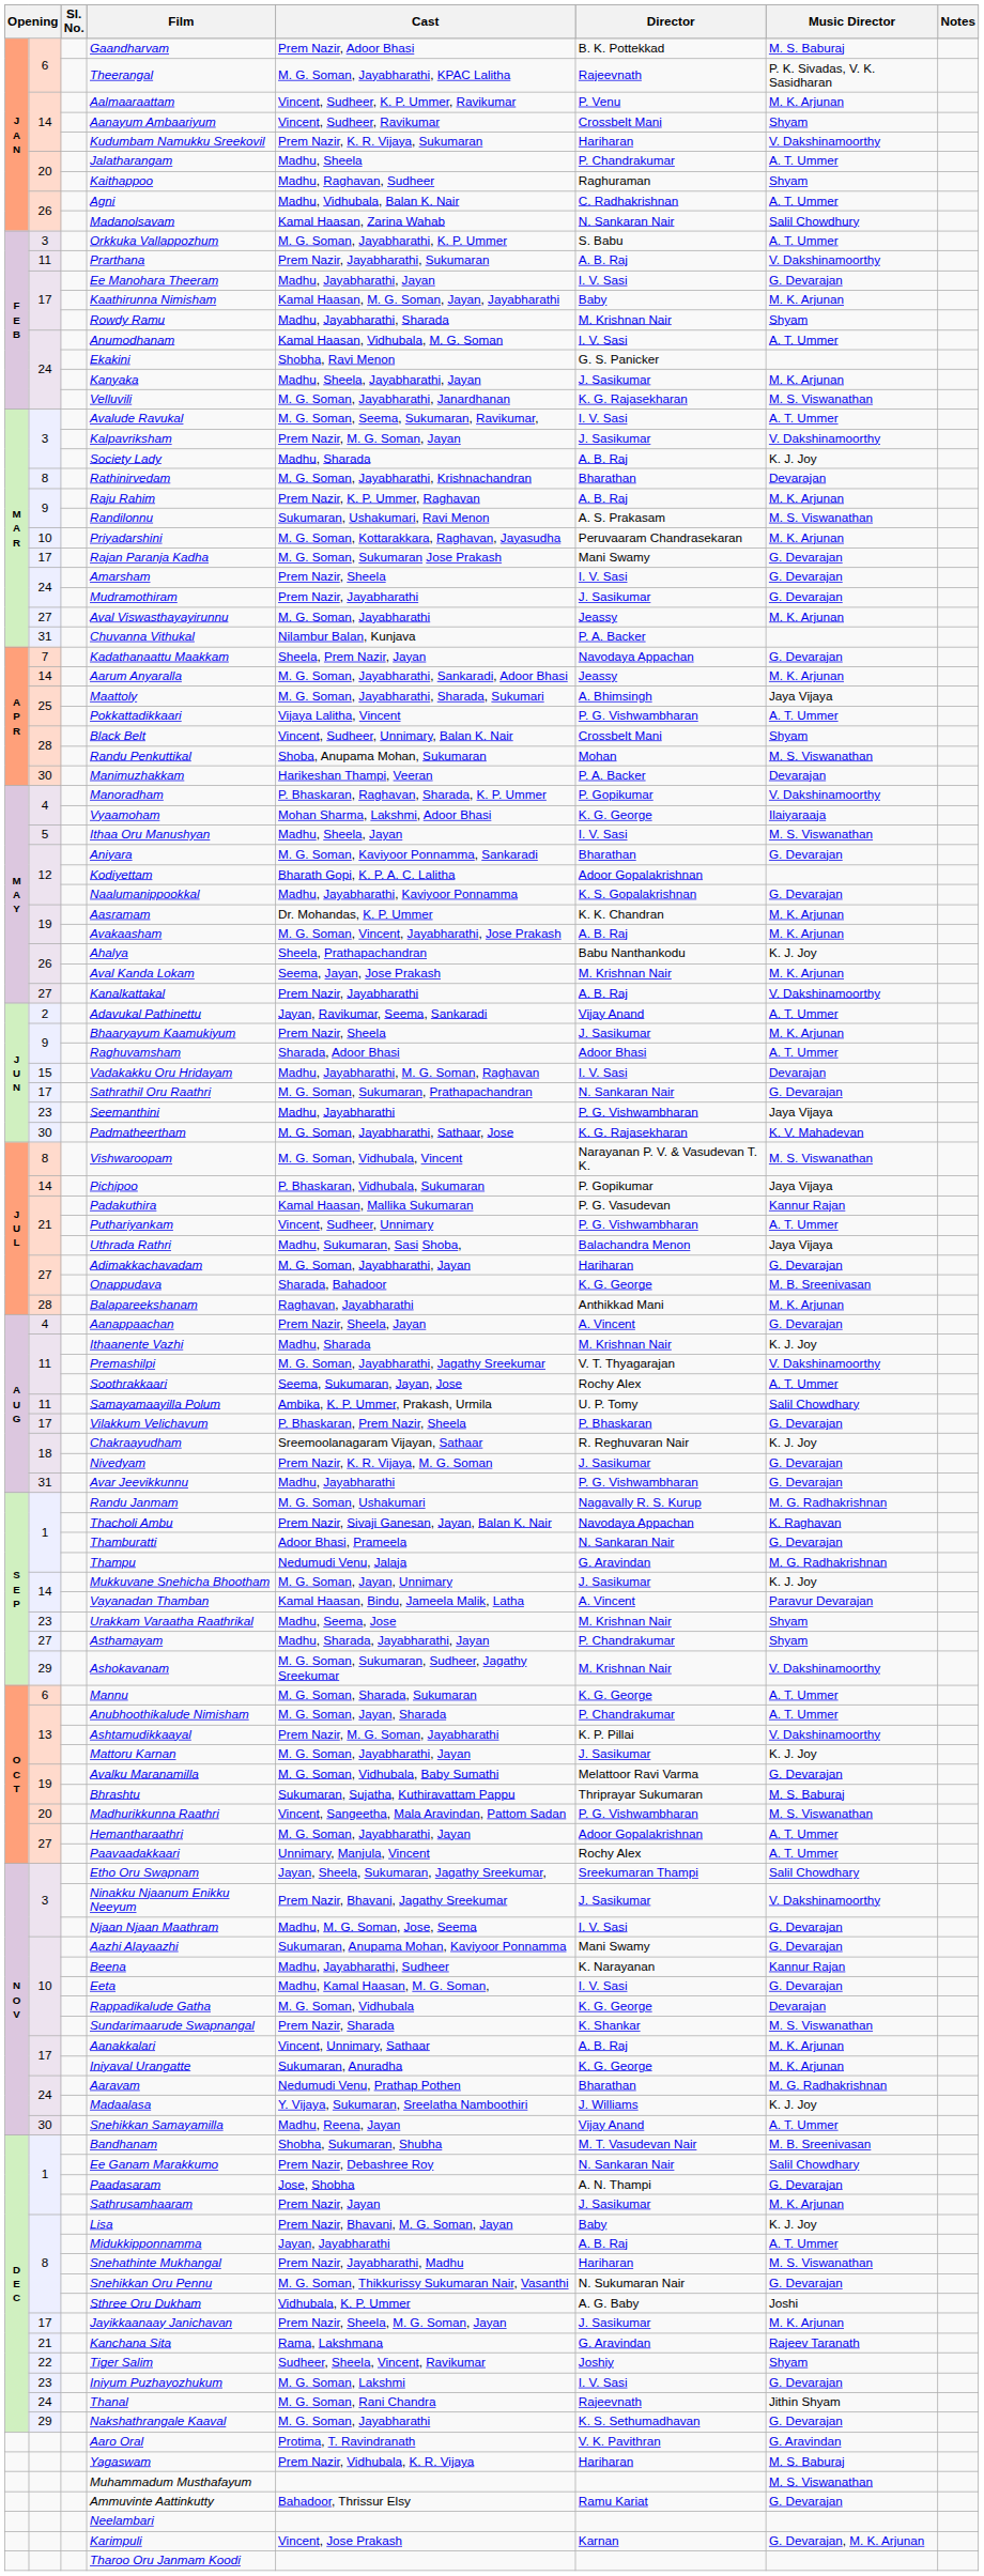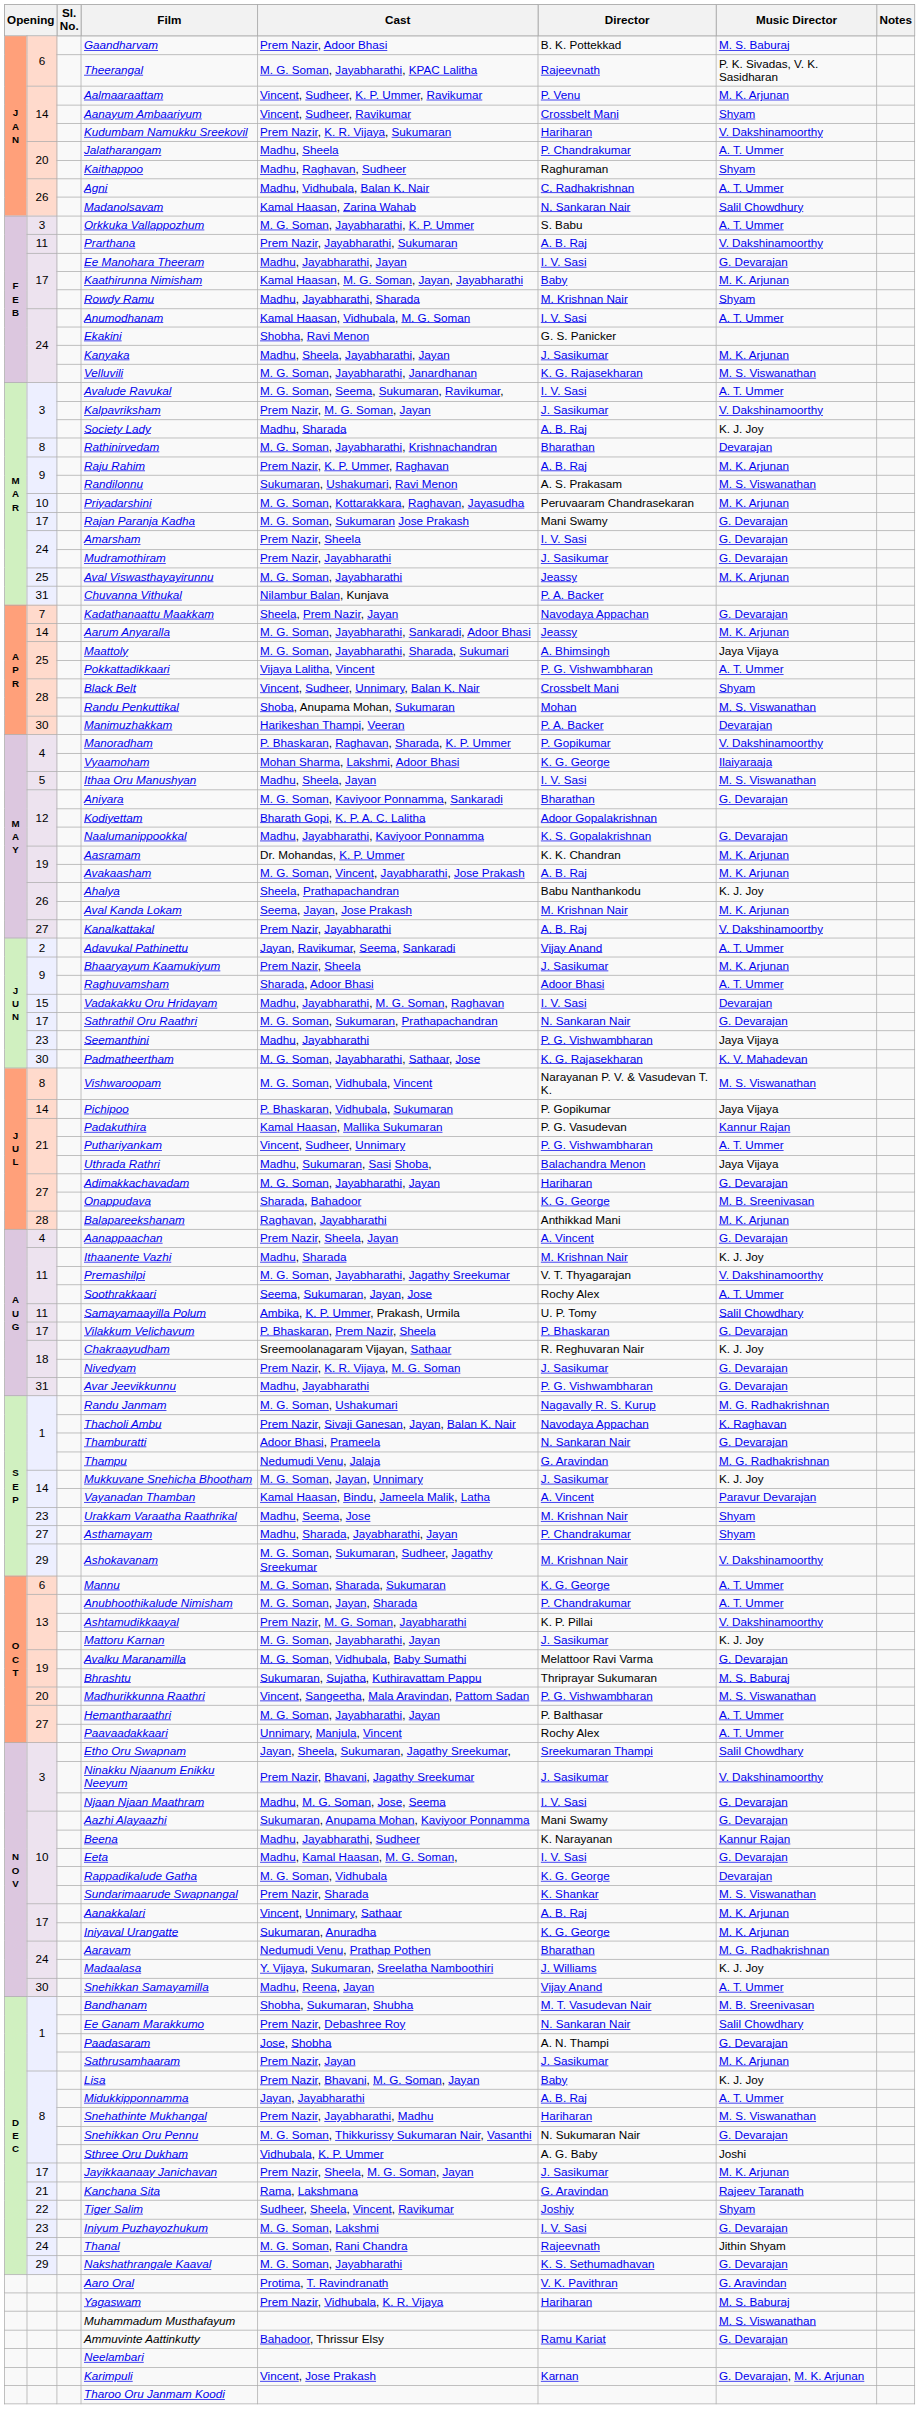Aval Viswasthayayirunnu | column 2: 27 -> 25
Hemantharaathri | Director: Adoor Gopalakrishnan -> P. Balthasar
